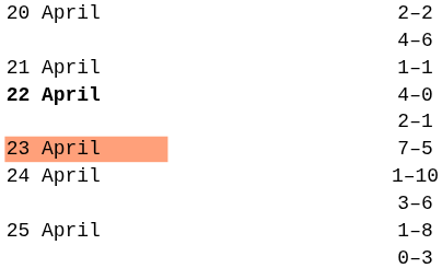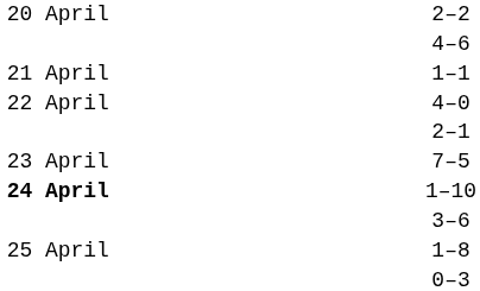4–0 | column 1: bold -> normal
7–5 | column 1: lightsalmon background -> no background
1–10 | column 1: normal -> bold
